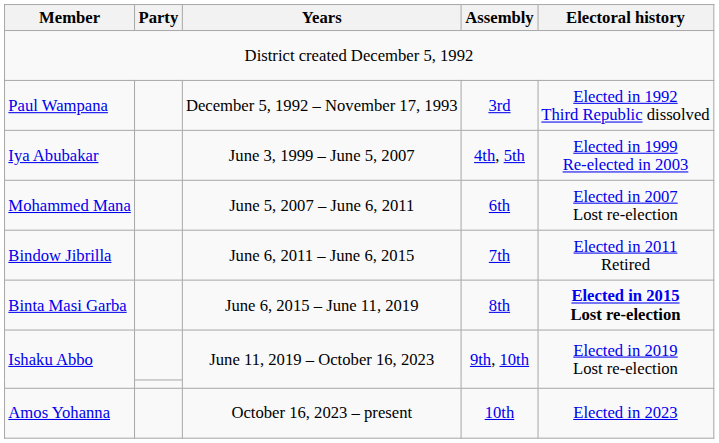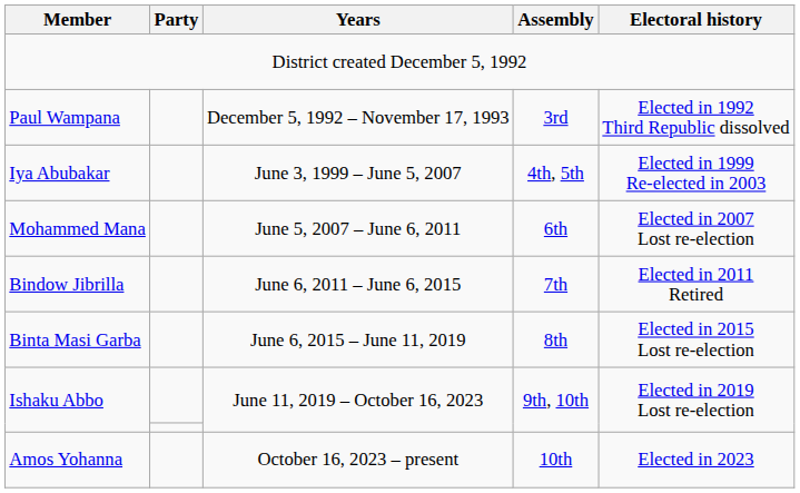Binta Masi Garba | Electoral history: bold -> normal
